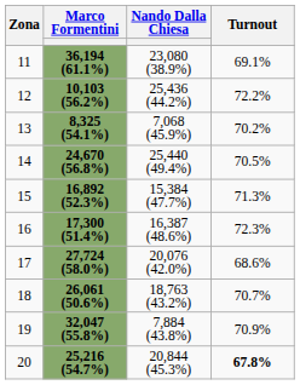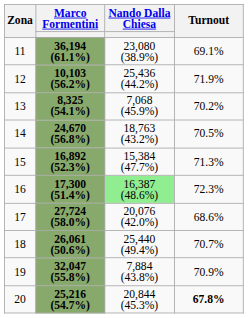12 | Turnout: 72.2% -> 71.9%
14 | Nando Dalla Chiesa: 25,440 (49.4%) -> 18,763 (43.2%)
16 | Nando Dalla Chiesa: no background -> lightgreen background
18 | Nando Dalla Chiesa: 18,763 (43.2%) -> 25,440 (49.4%)
